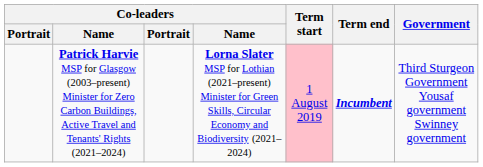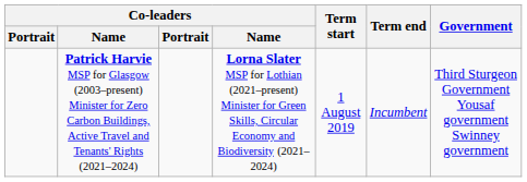row 3 | Term start: pink background -> no background
row 3 | Term end: bold -> normal
